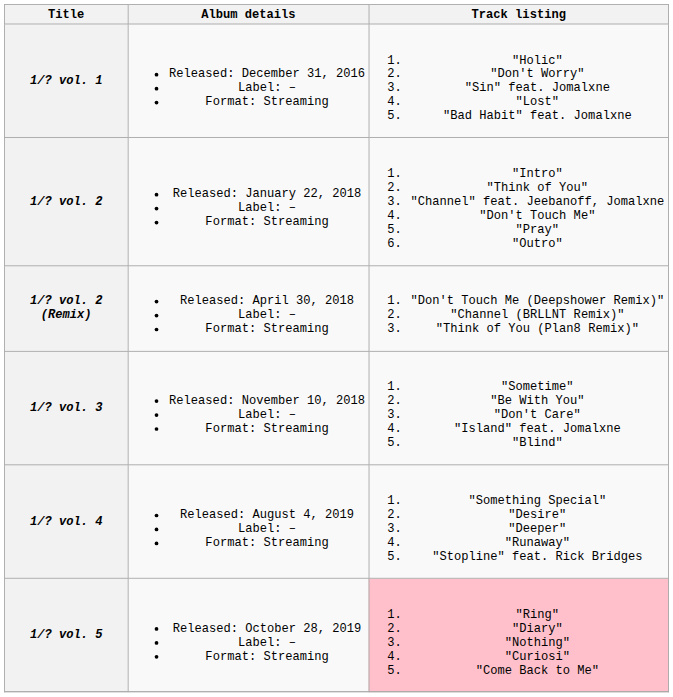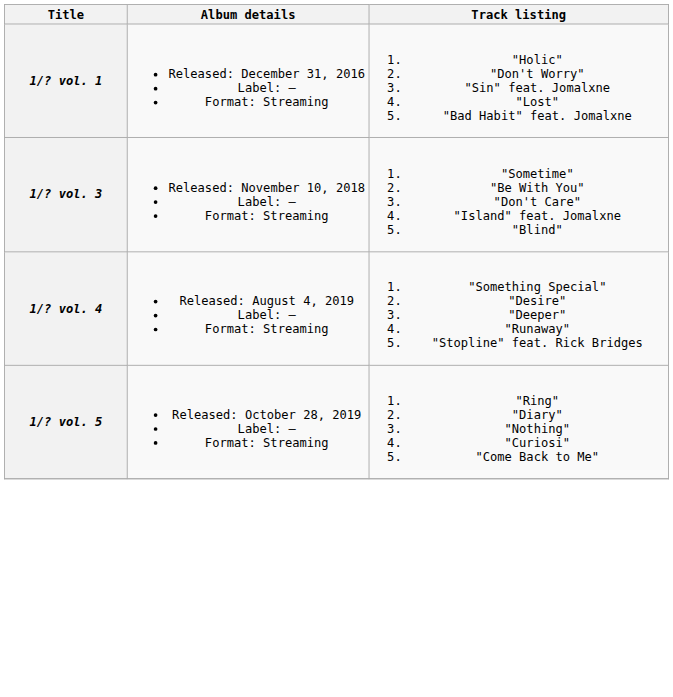- row: 1/? vol. 2 | Released: January 22, 2018 Label: – Format: Streaming | "Intro" "Think of You" "Channel" feat. Jeebanoff, Jomalxne "Don't Touch Me" "Pray" "Outro"
- row: 1/? vol. 2 (Remix) | Released: April 30, 2018 Label: – Format: Streaming | "Don't Touch Me (Deepshower Remix)" "Channel (BRLLNT Remix)" "Think of You (Plan8 Remix)"
1/? vol. 5 | Track listing: pink background -> no background
